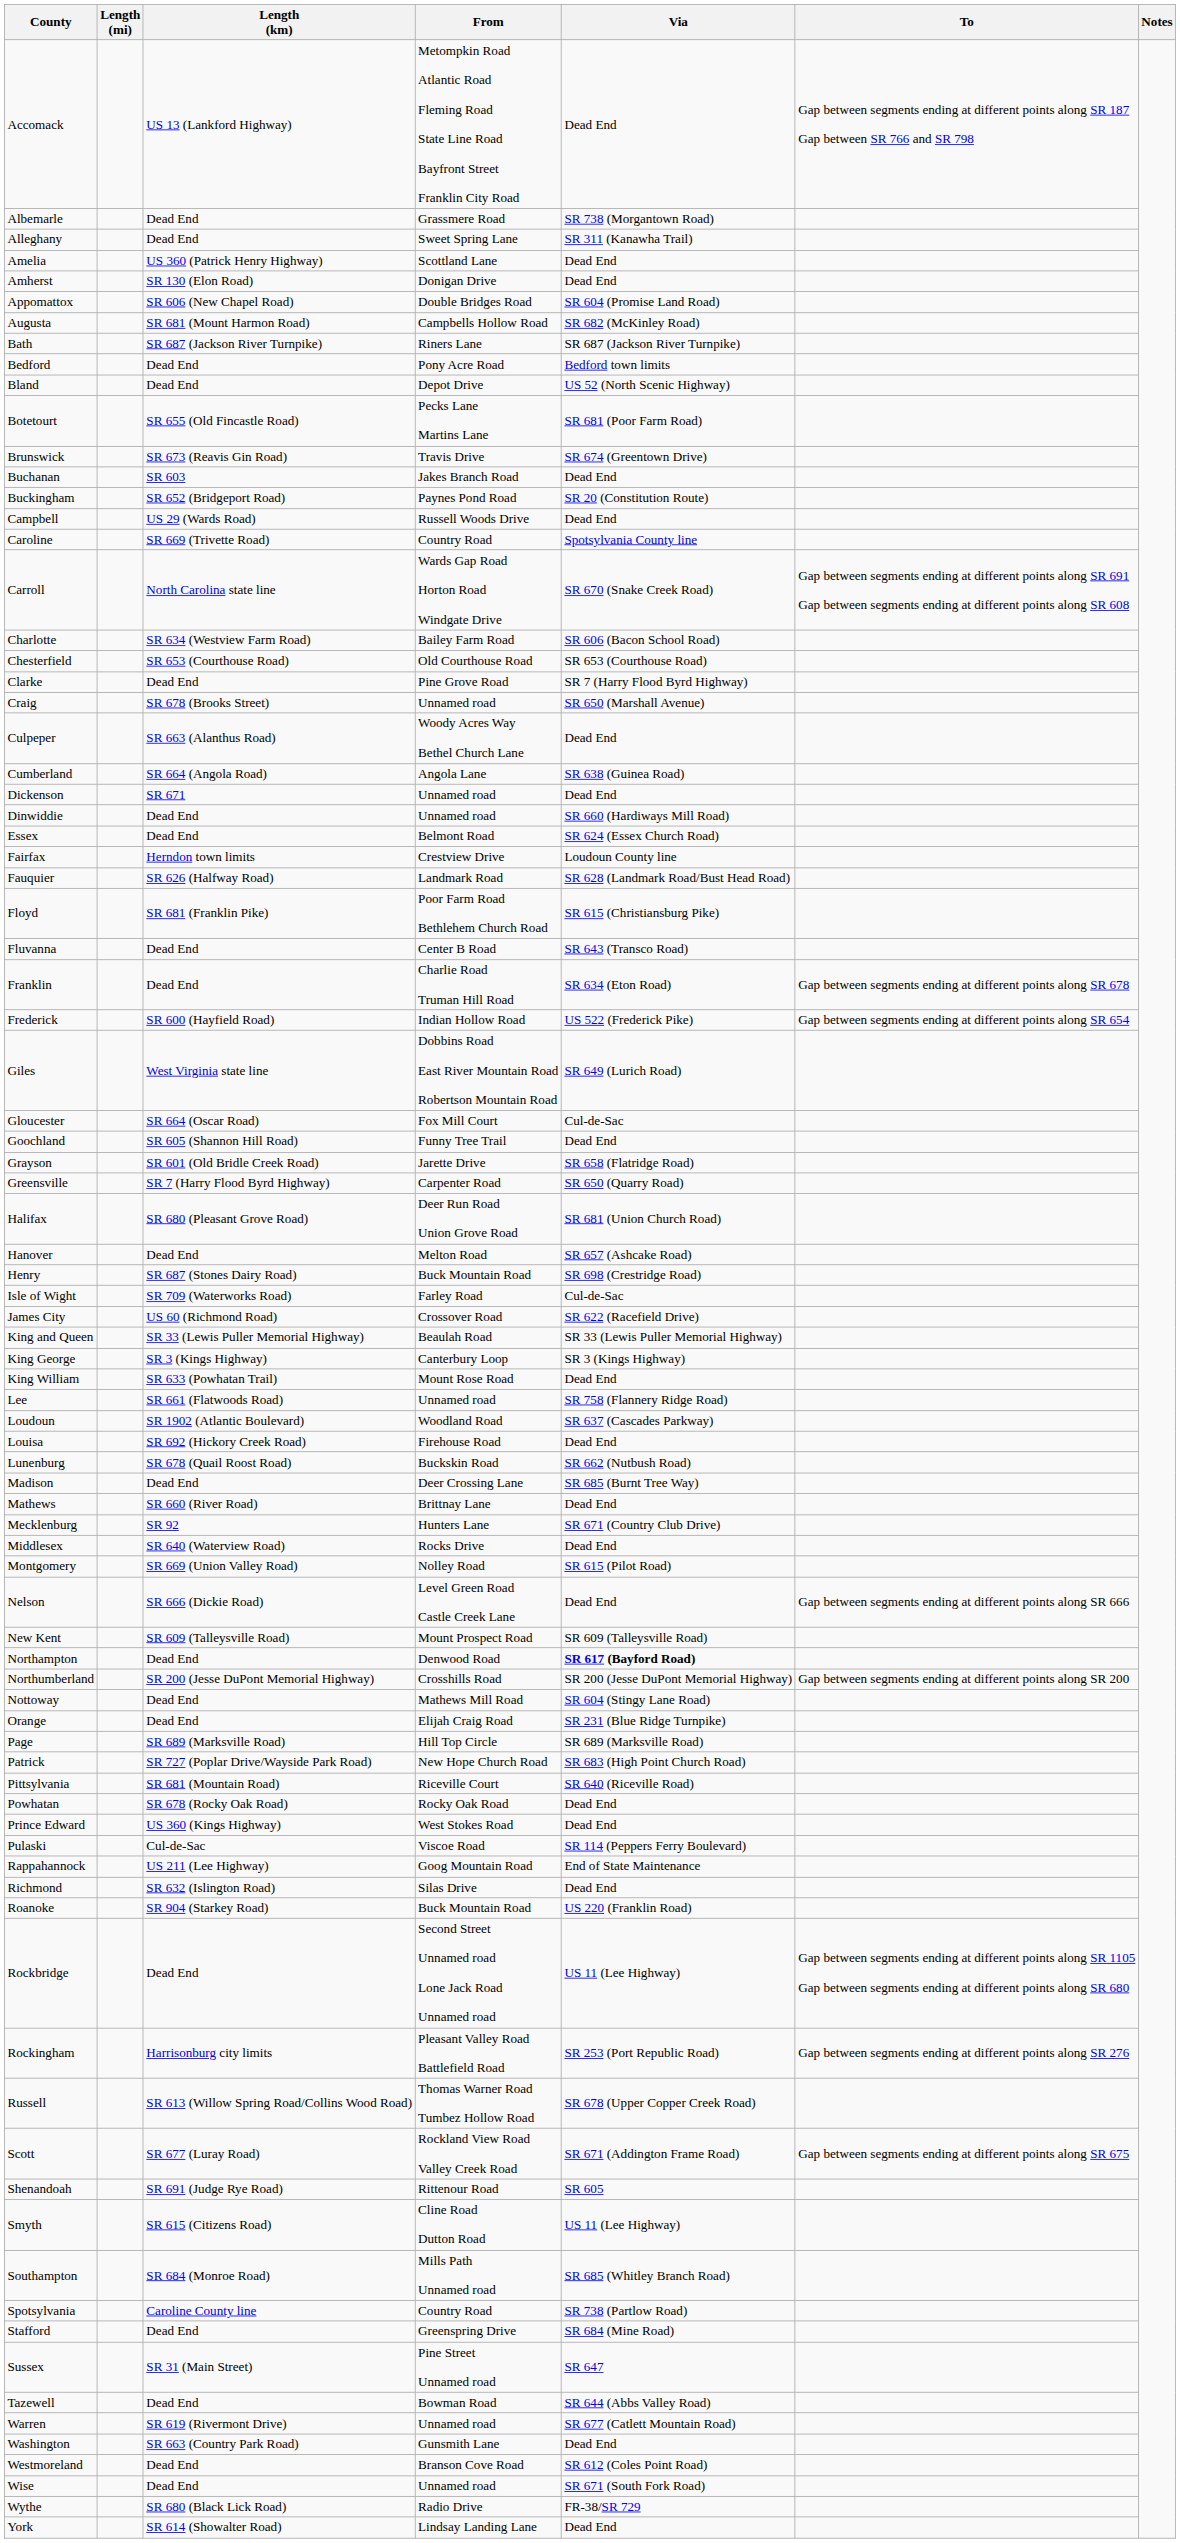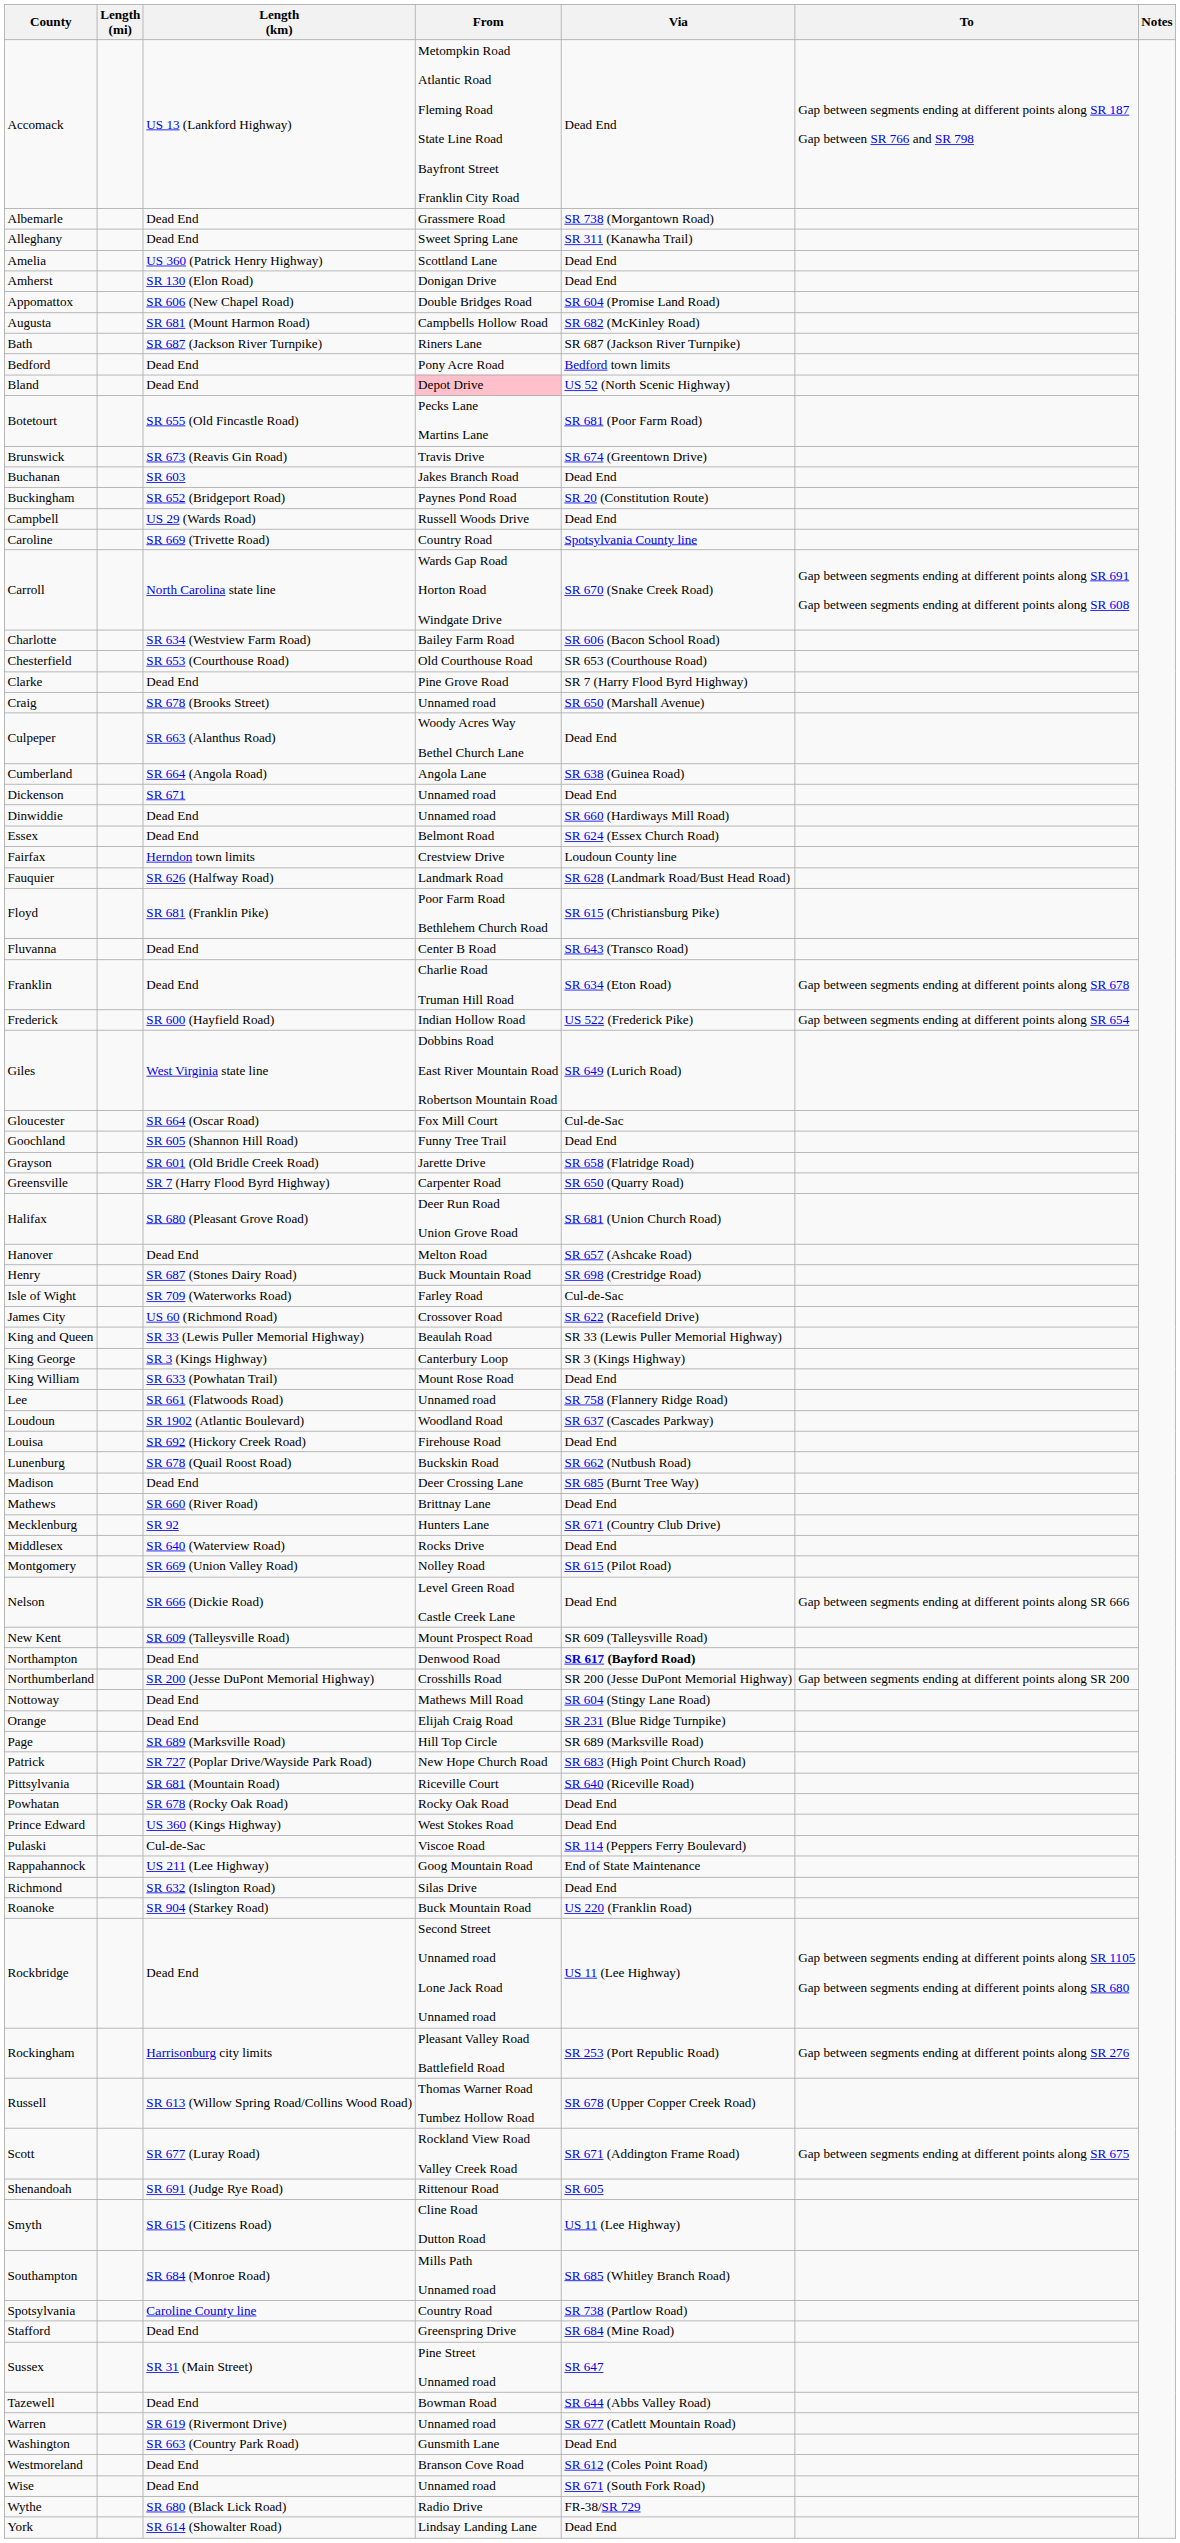Bland | From: no background -> pink background
